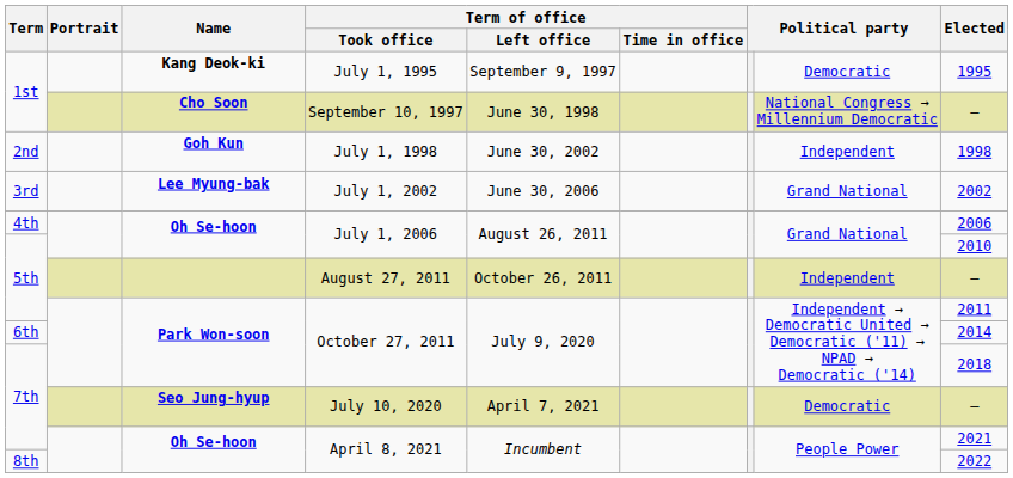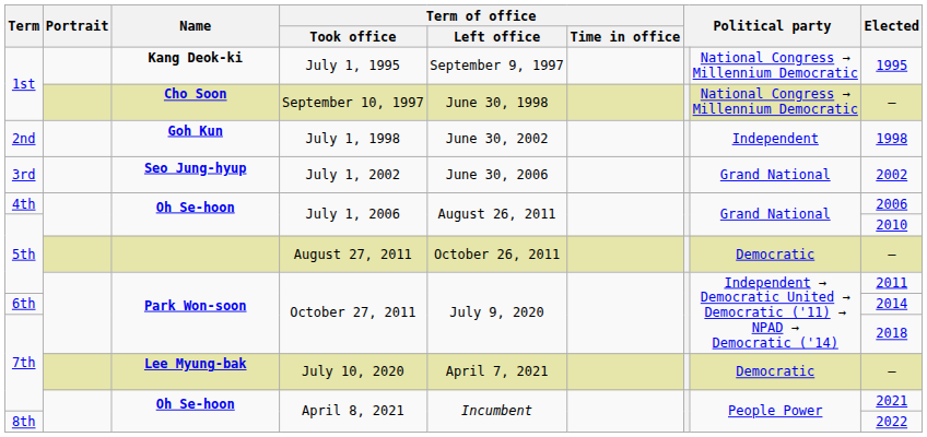July 1, 1995 | column 8: Democratic -> National Congress → Millennium Democratic
July 1, 2002 | Name: Lee Myung-bak -> Seo Jung-hyup
August 27, 2011 | column 8: Independent -> Democratic
July 10, 2020 | Name: Seo Jung-hyup -> Lee Myung-bak
